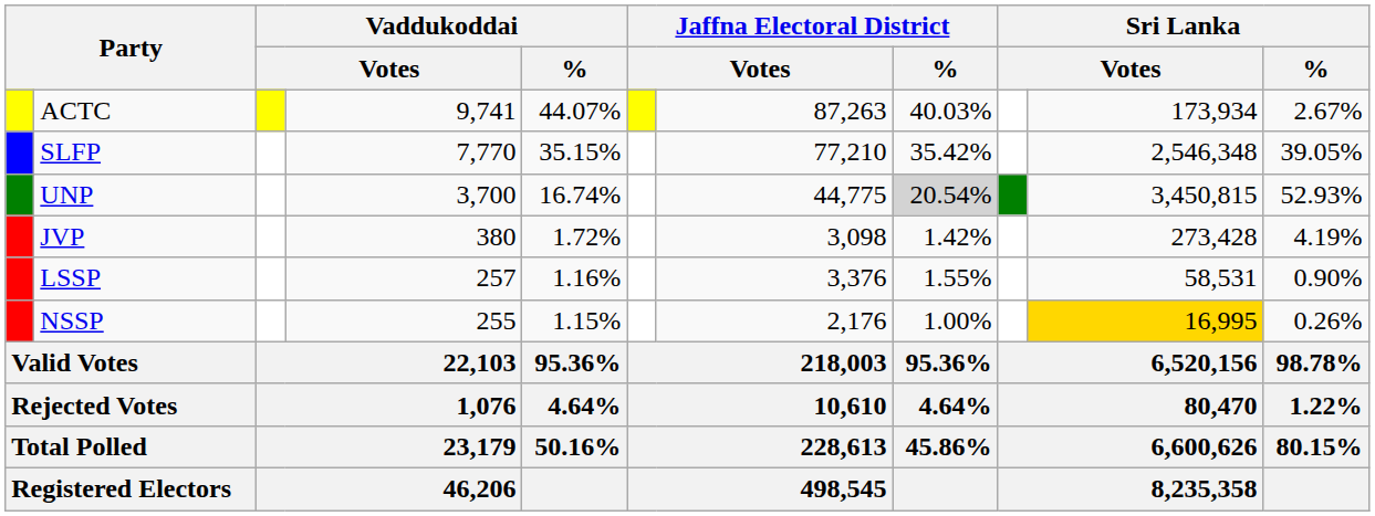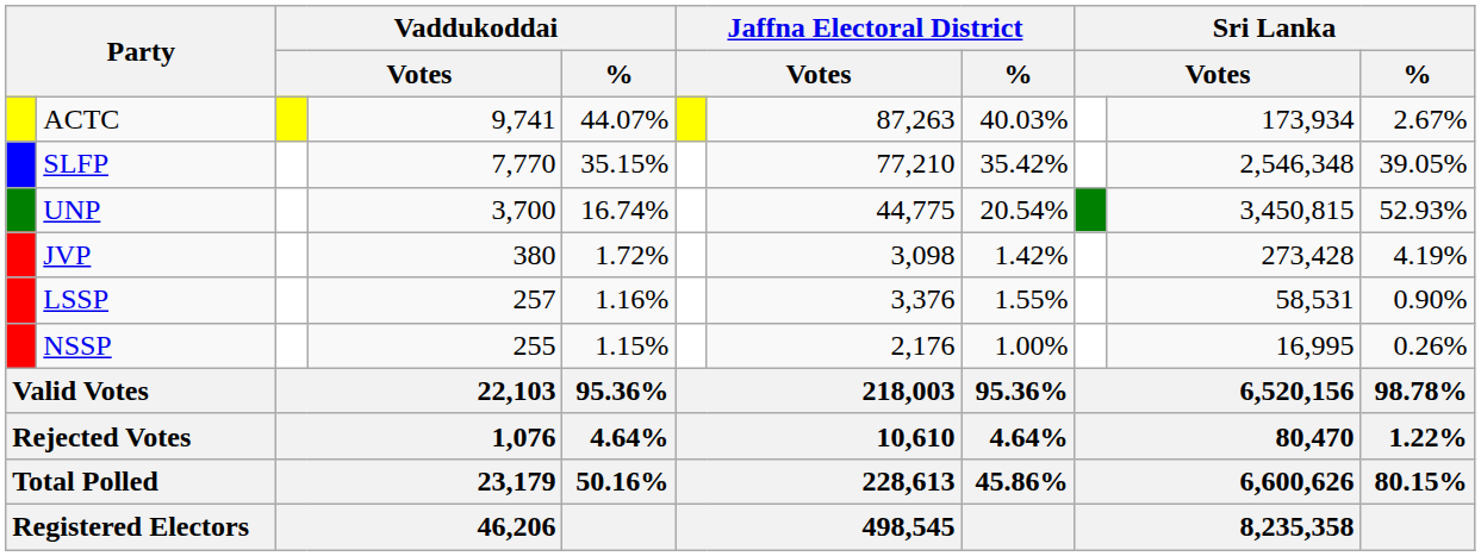UNP | Jaffna Electoral District / %: lightgrey background -> no background
NSSP | column 10: gold background -> no background
